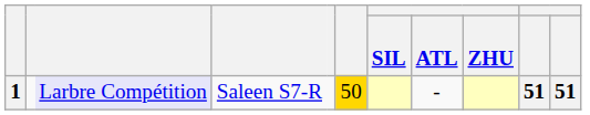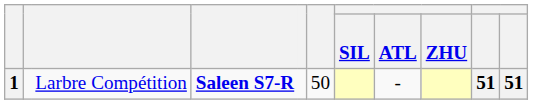1 | column 3: lavender background -> no background
1 | column 4: normal -> bold
1 | column 6: gold background -> no background
